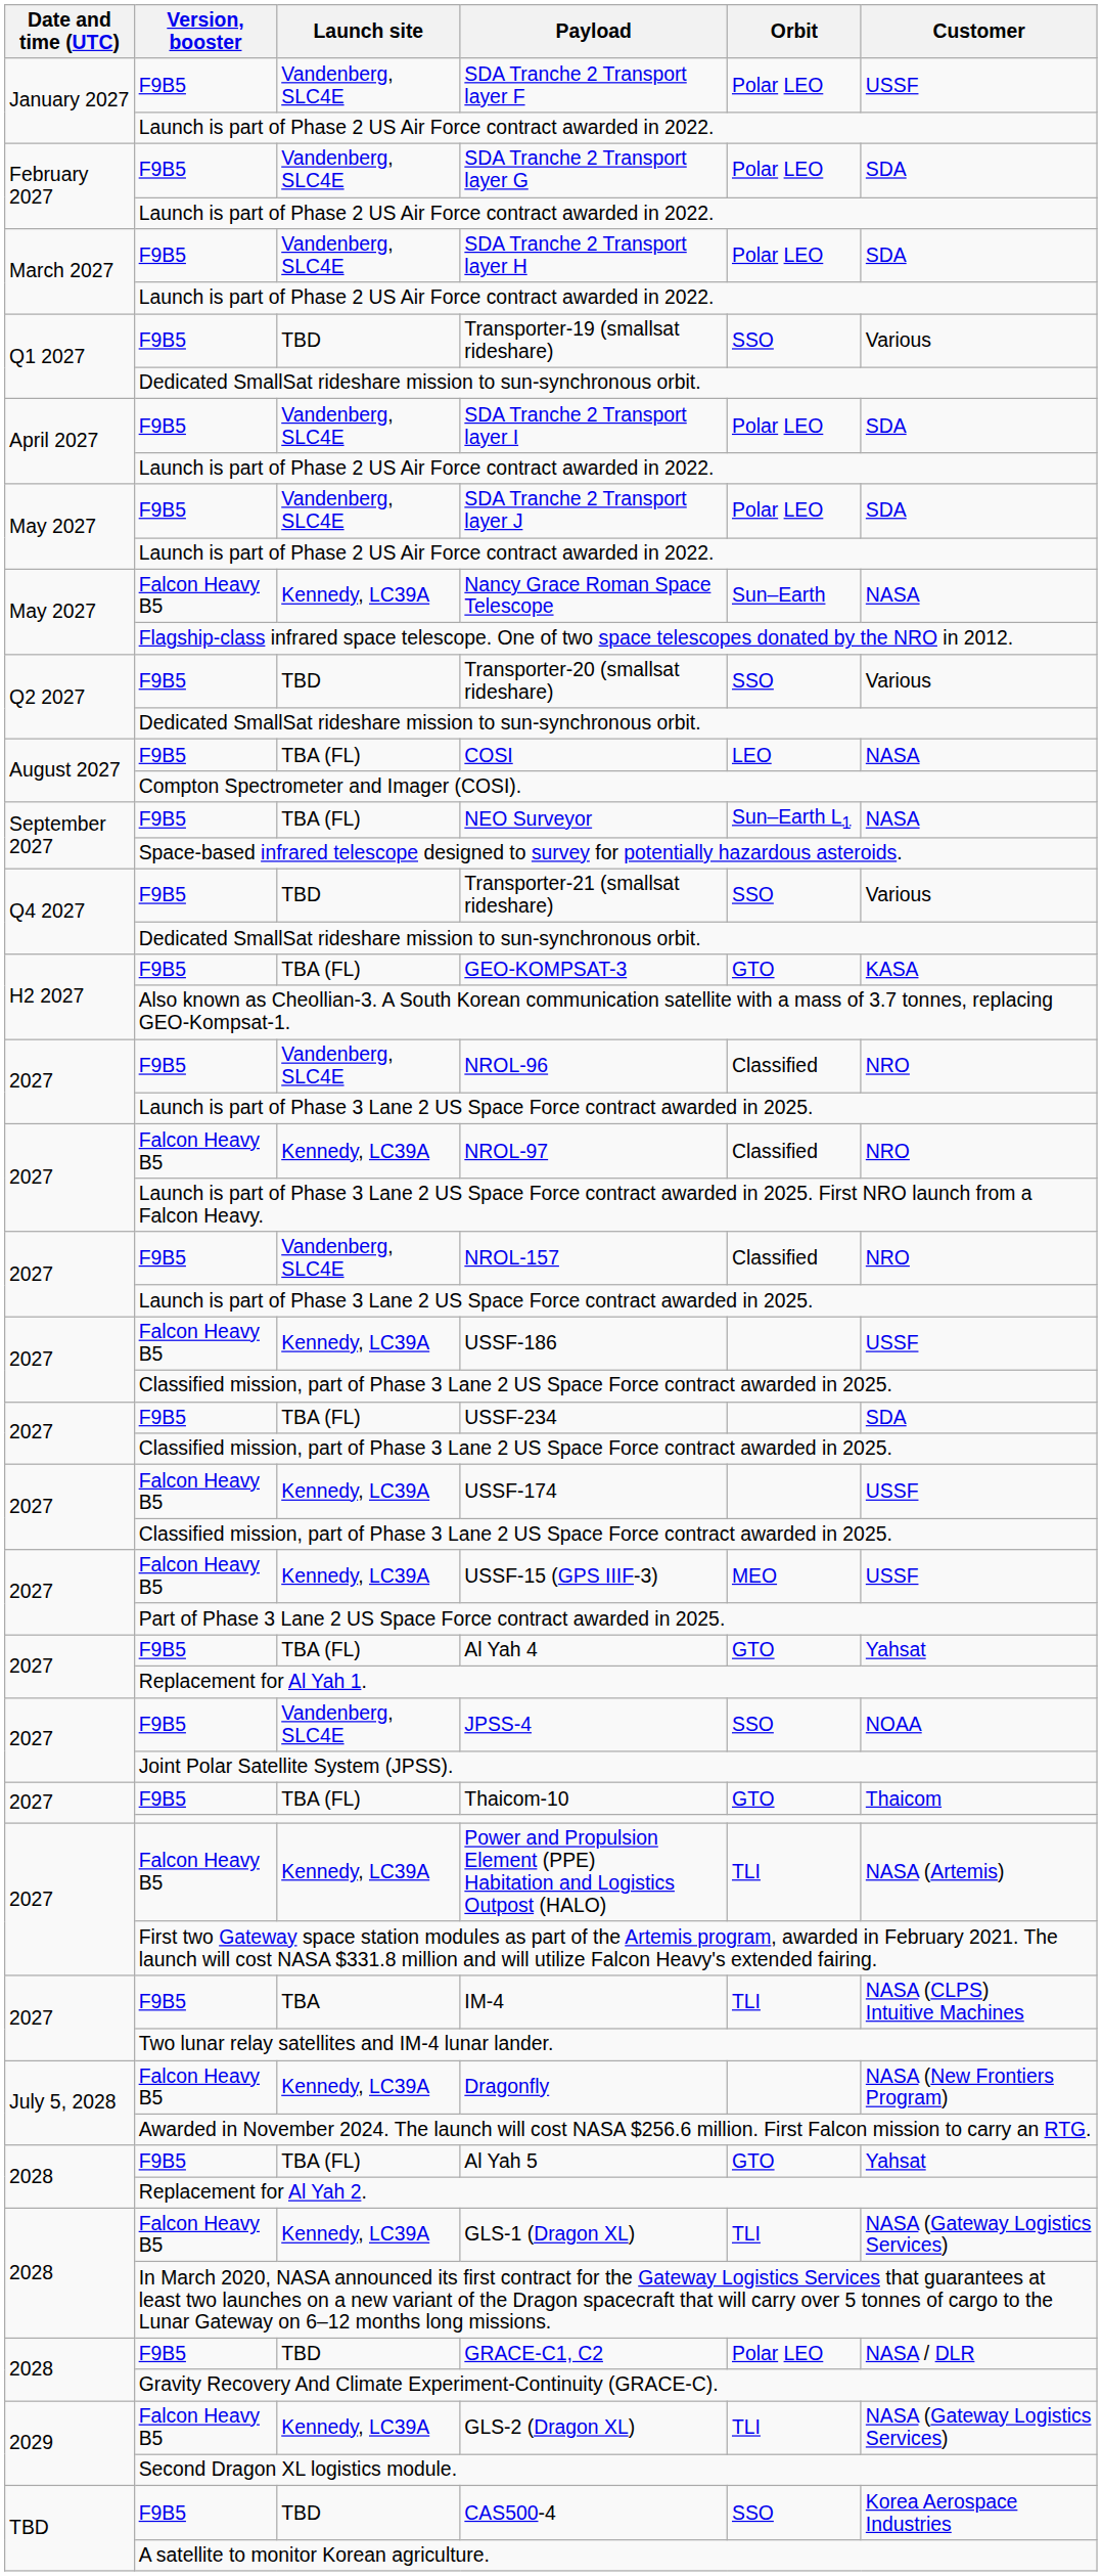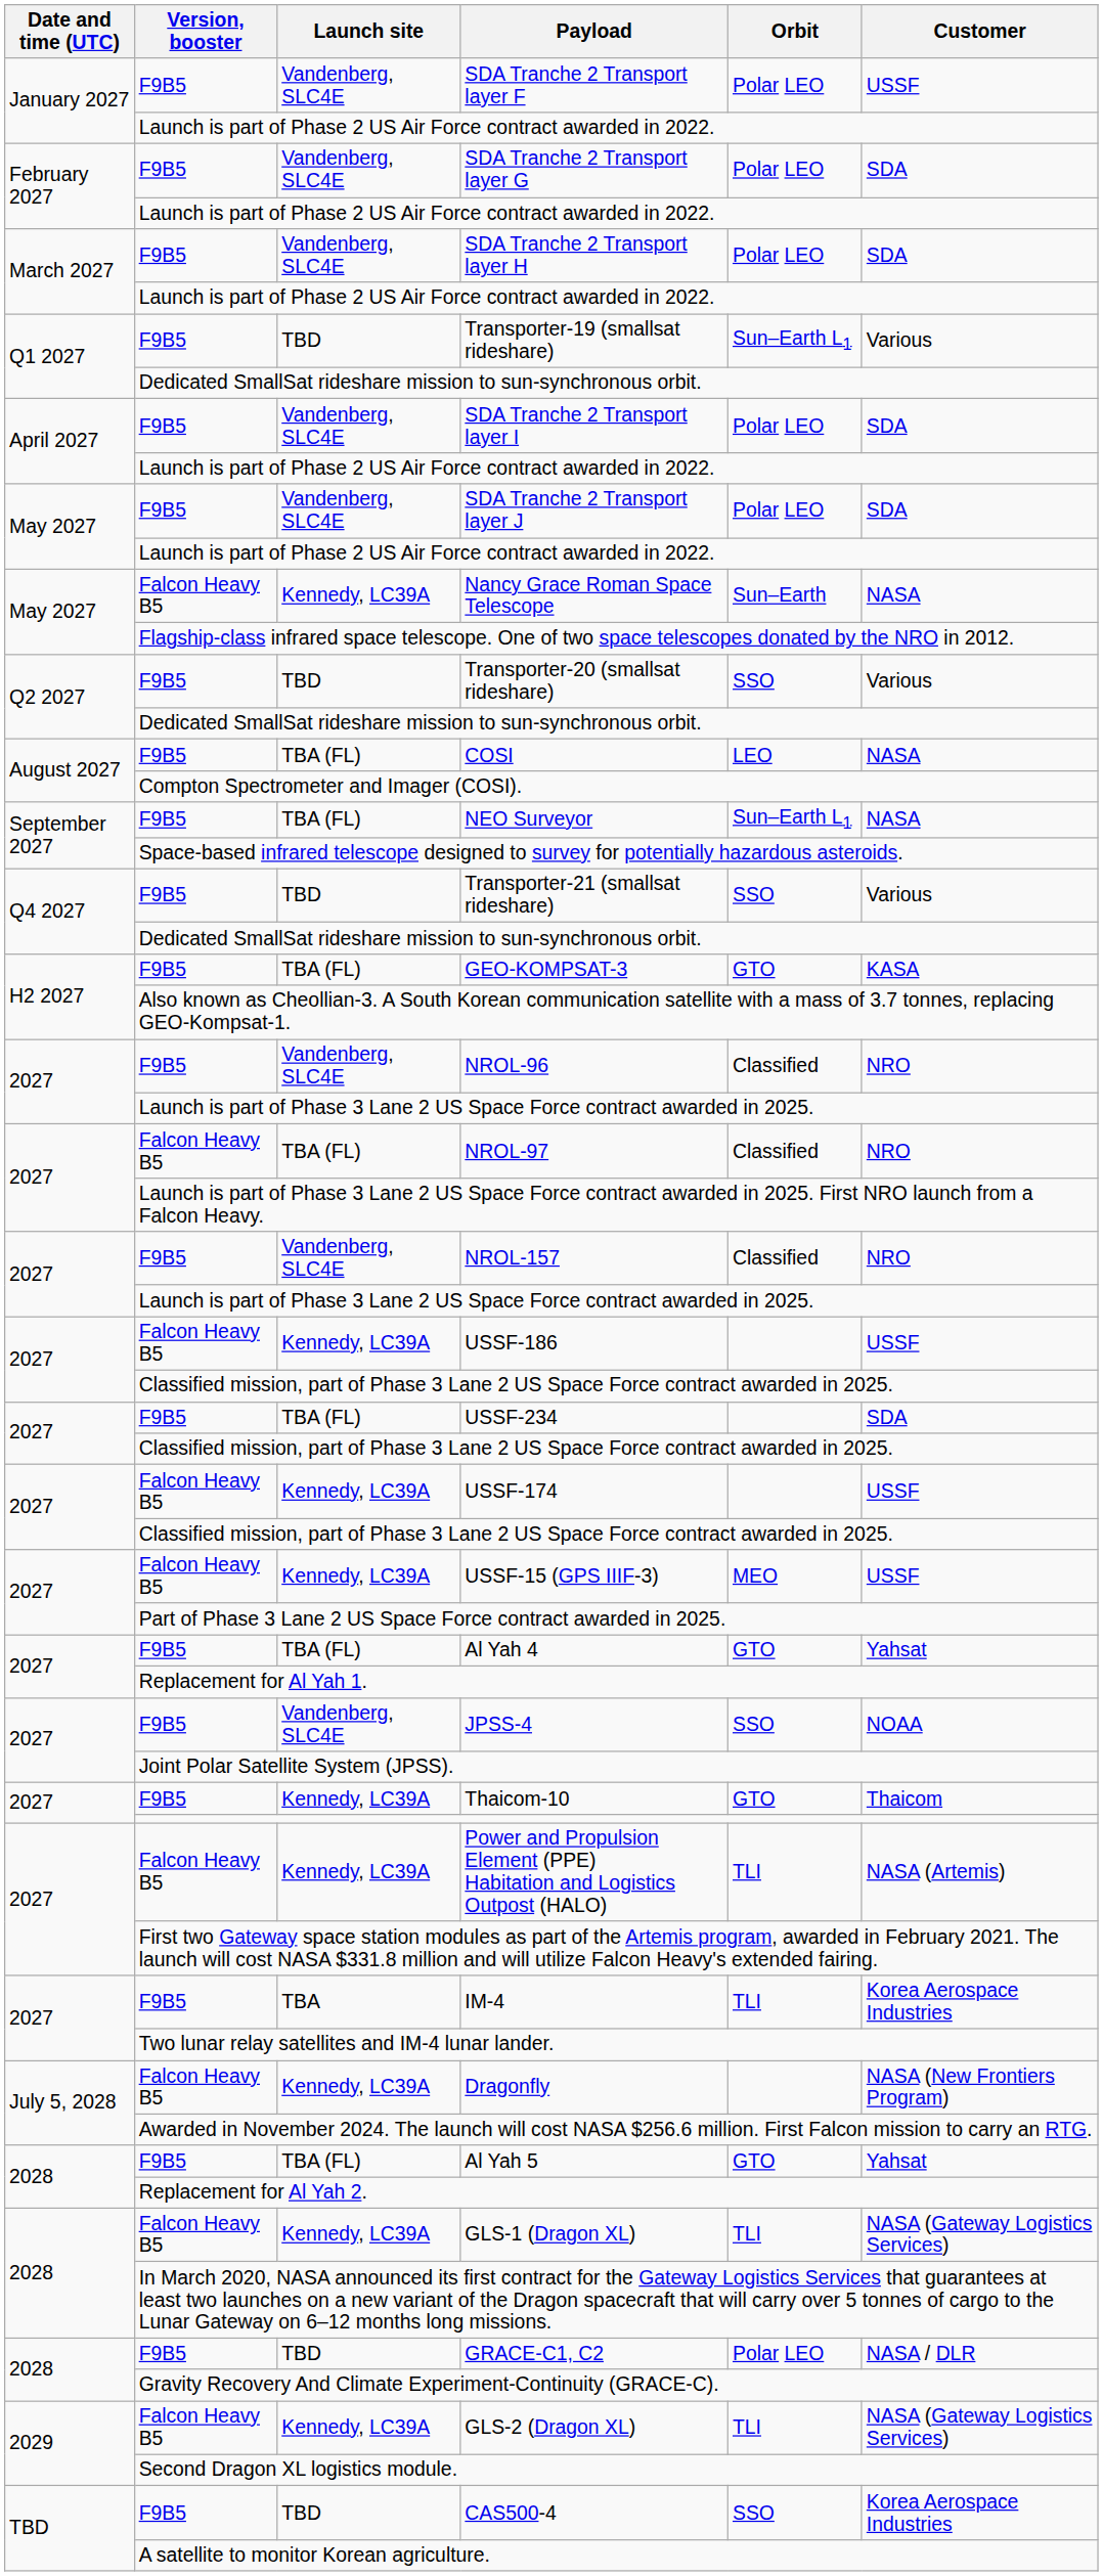Transporter-19 (smallsat rideshare) | Orbit: SSO -> Sun–Earth L1
NROL-97 | Launch site: Kennedy, LC39A -> TBA (FL)
Thaicom-10 | Launch site: TBA (FL) -> Kennedy, LC39A
IM-4 | Customer: NASA (CLPS) Intuitive Machines -> Korea Aerospace Industries
